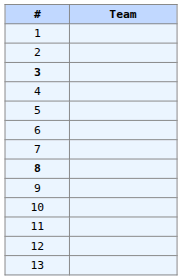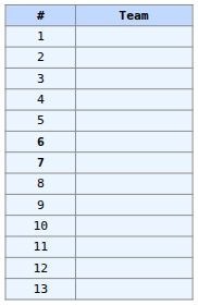3 | #: bold -> normal
6 | #: normal -> bold
7 | #: normal -> bold
8 | #: bold -> normal
